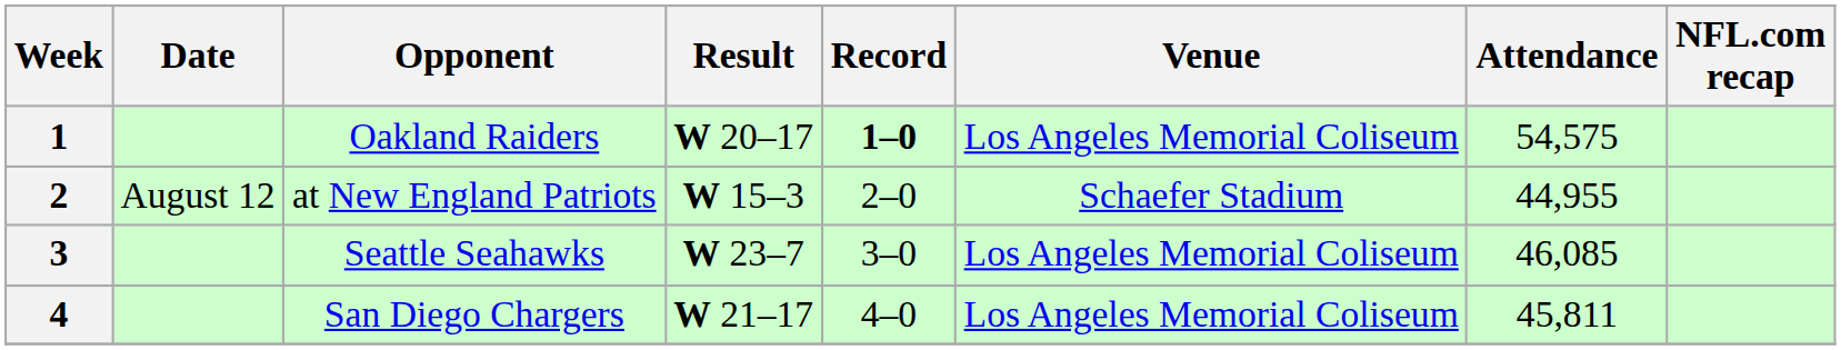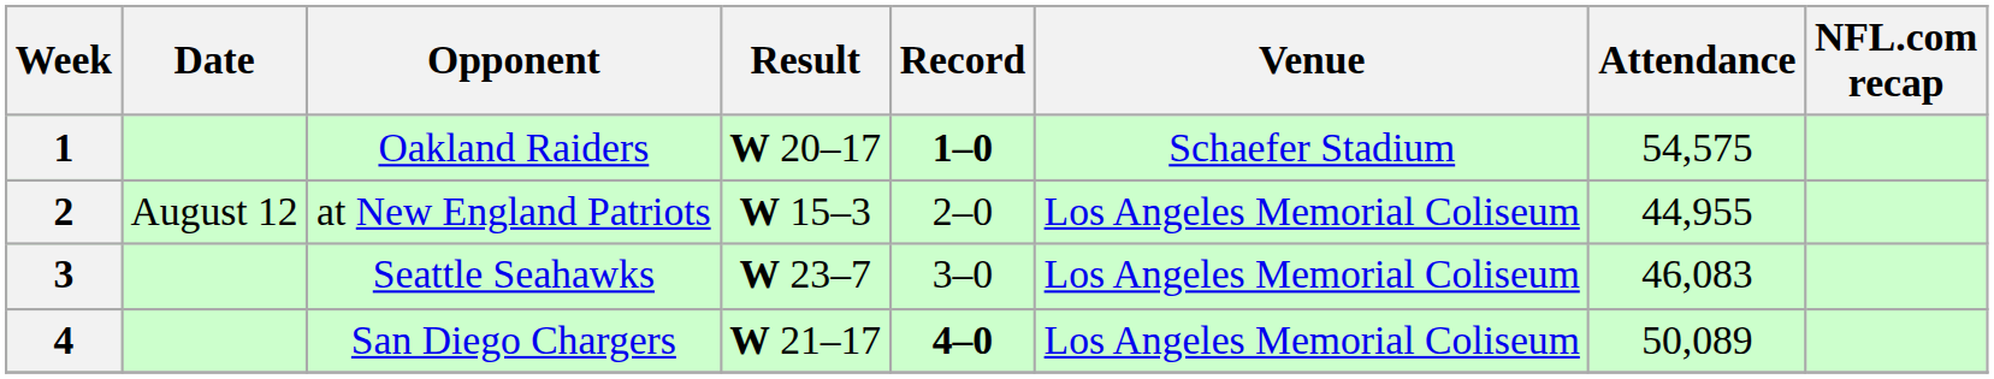1 | Venue: Los Angeles Memorial Coliseum -> Schaefer Stadium
2 | Venue: Schaefer Stadium -> Los Angeles Memorial Coliseum
3 | Attendance: 46,085 -> 46,083
4 | Record: normal -> bold
4 | Attendance: 45,811 -> 50,089
